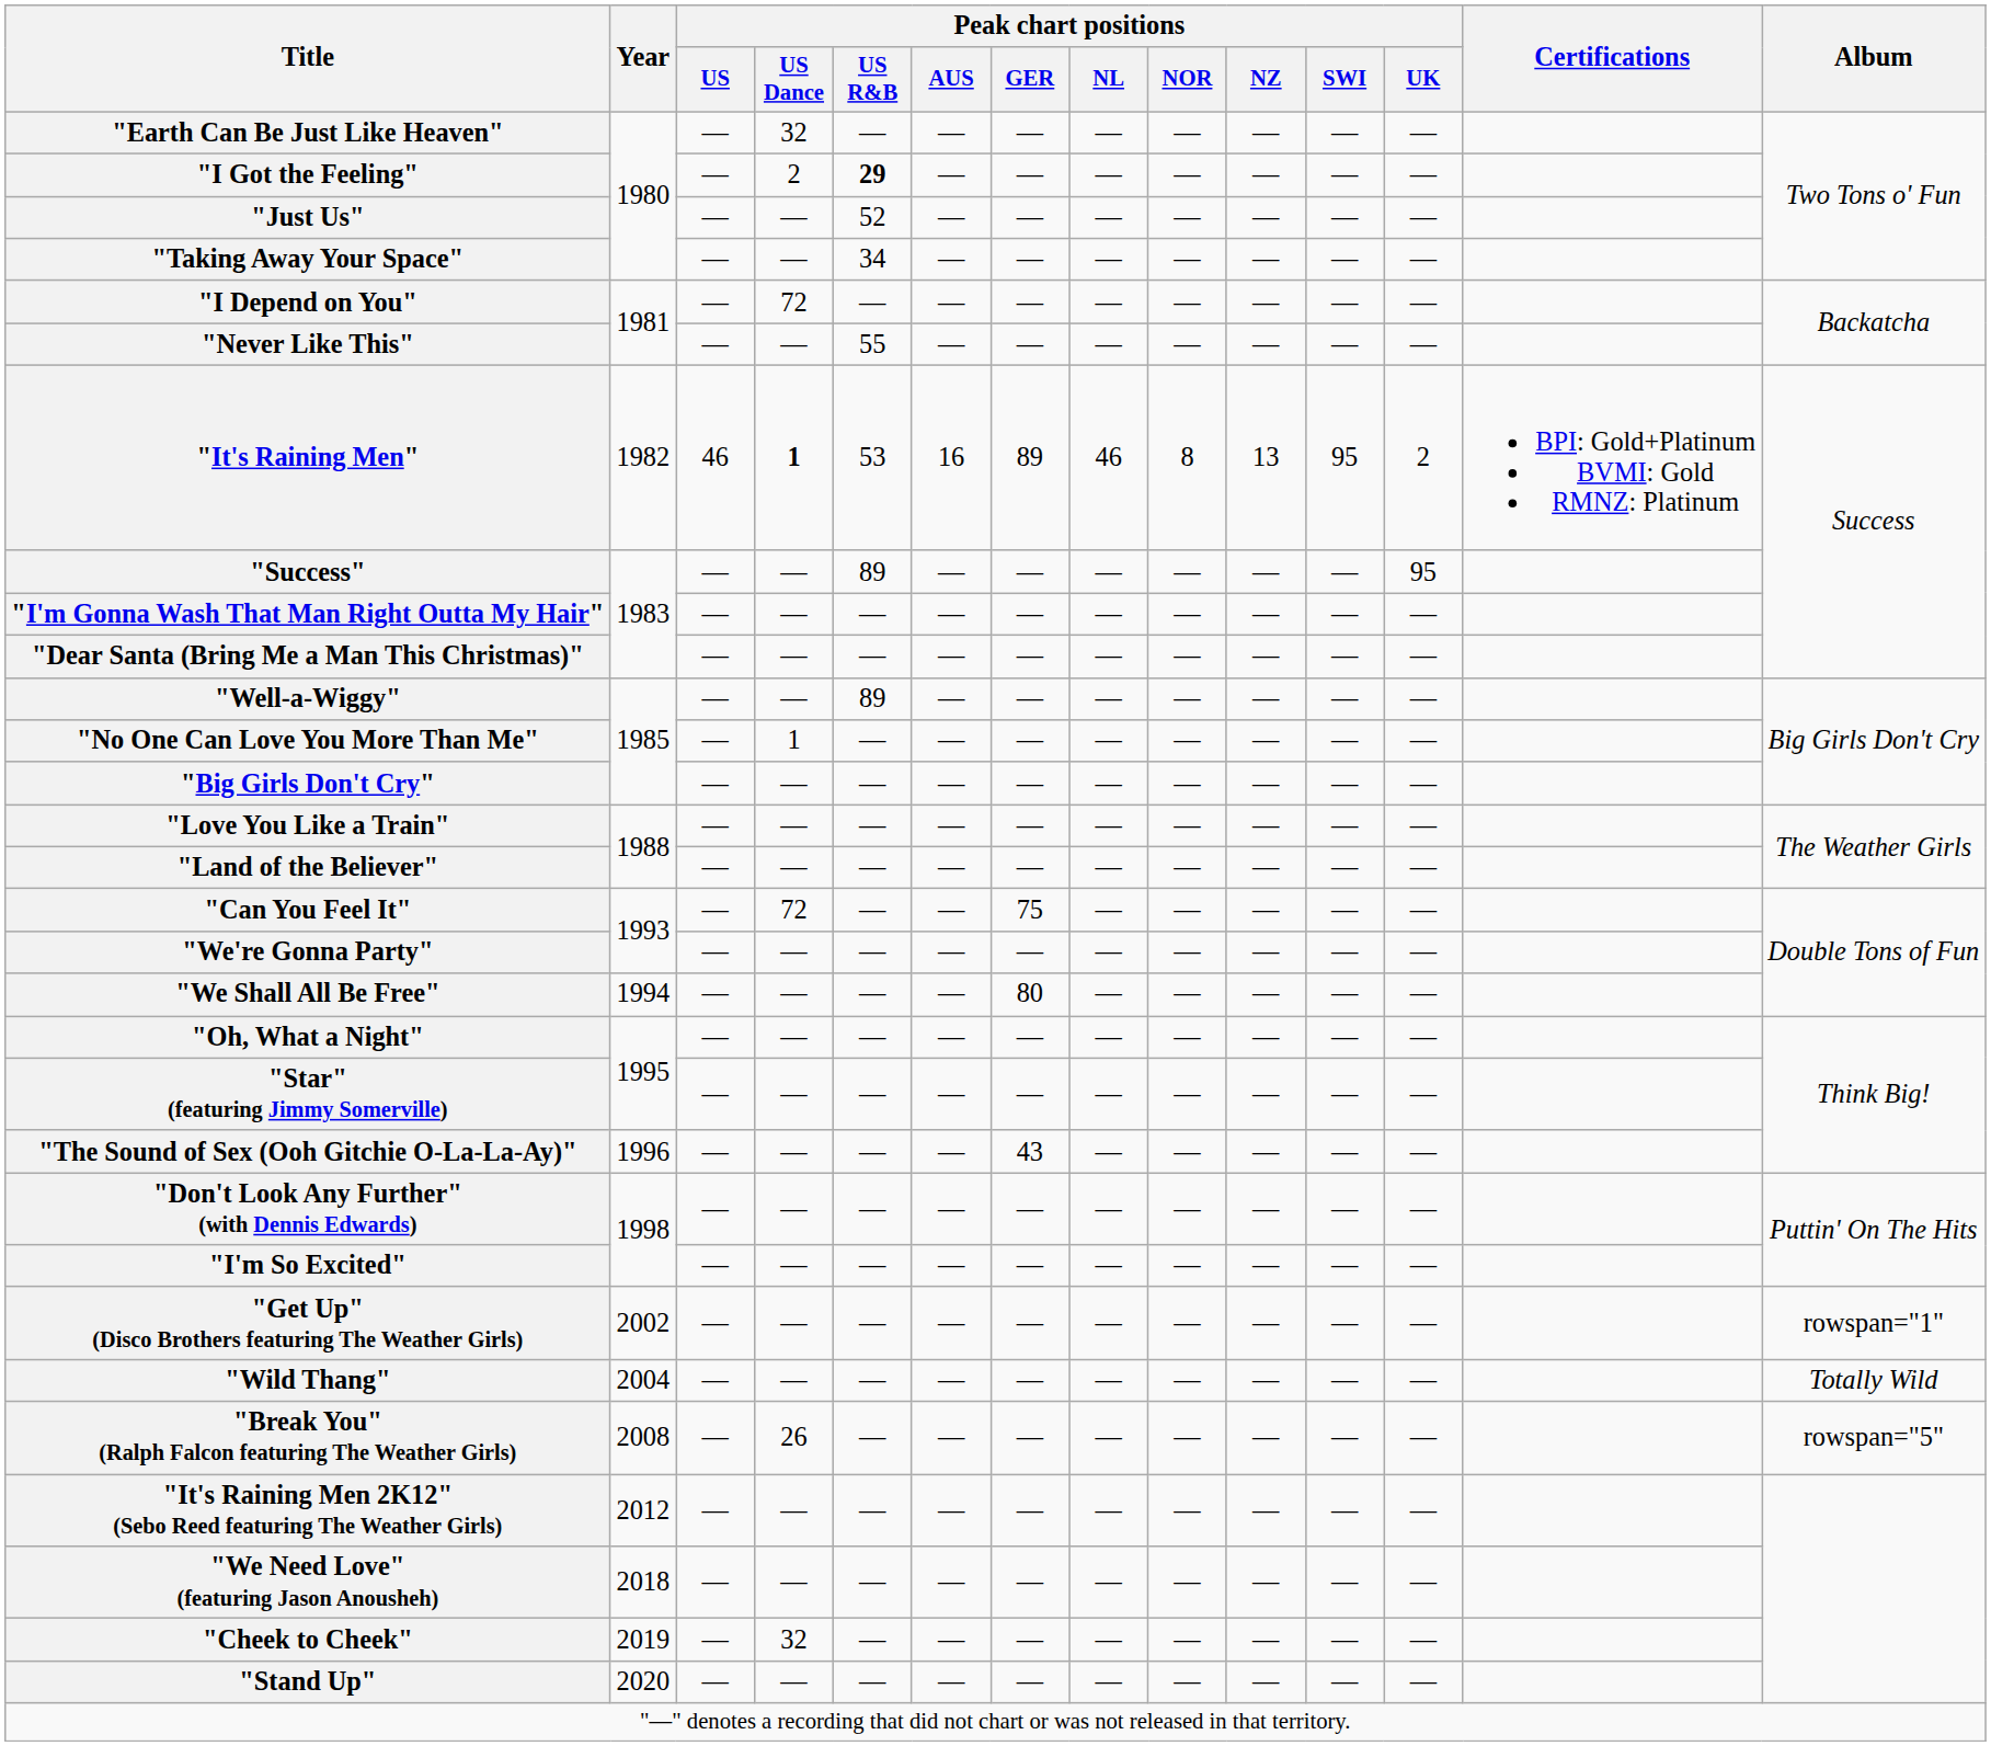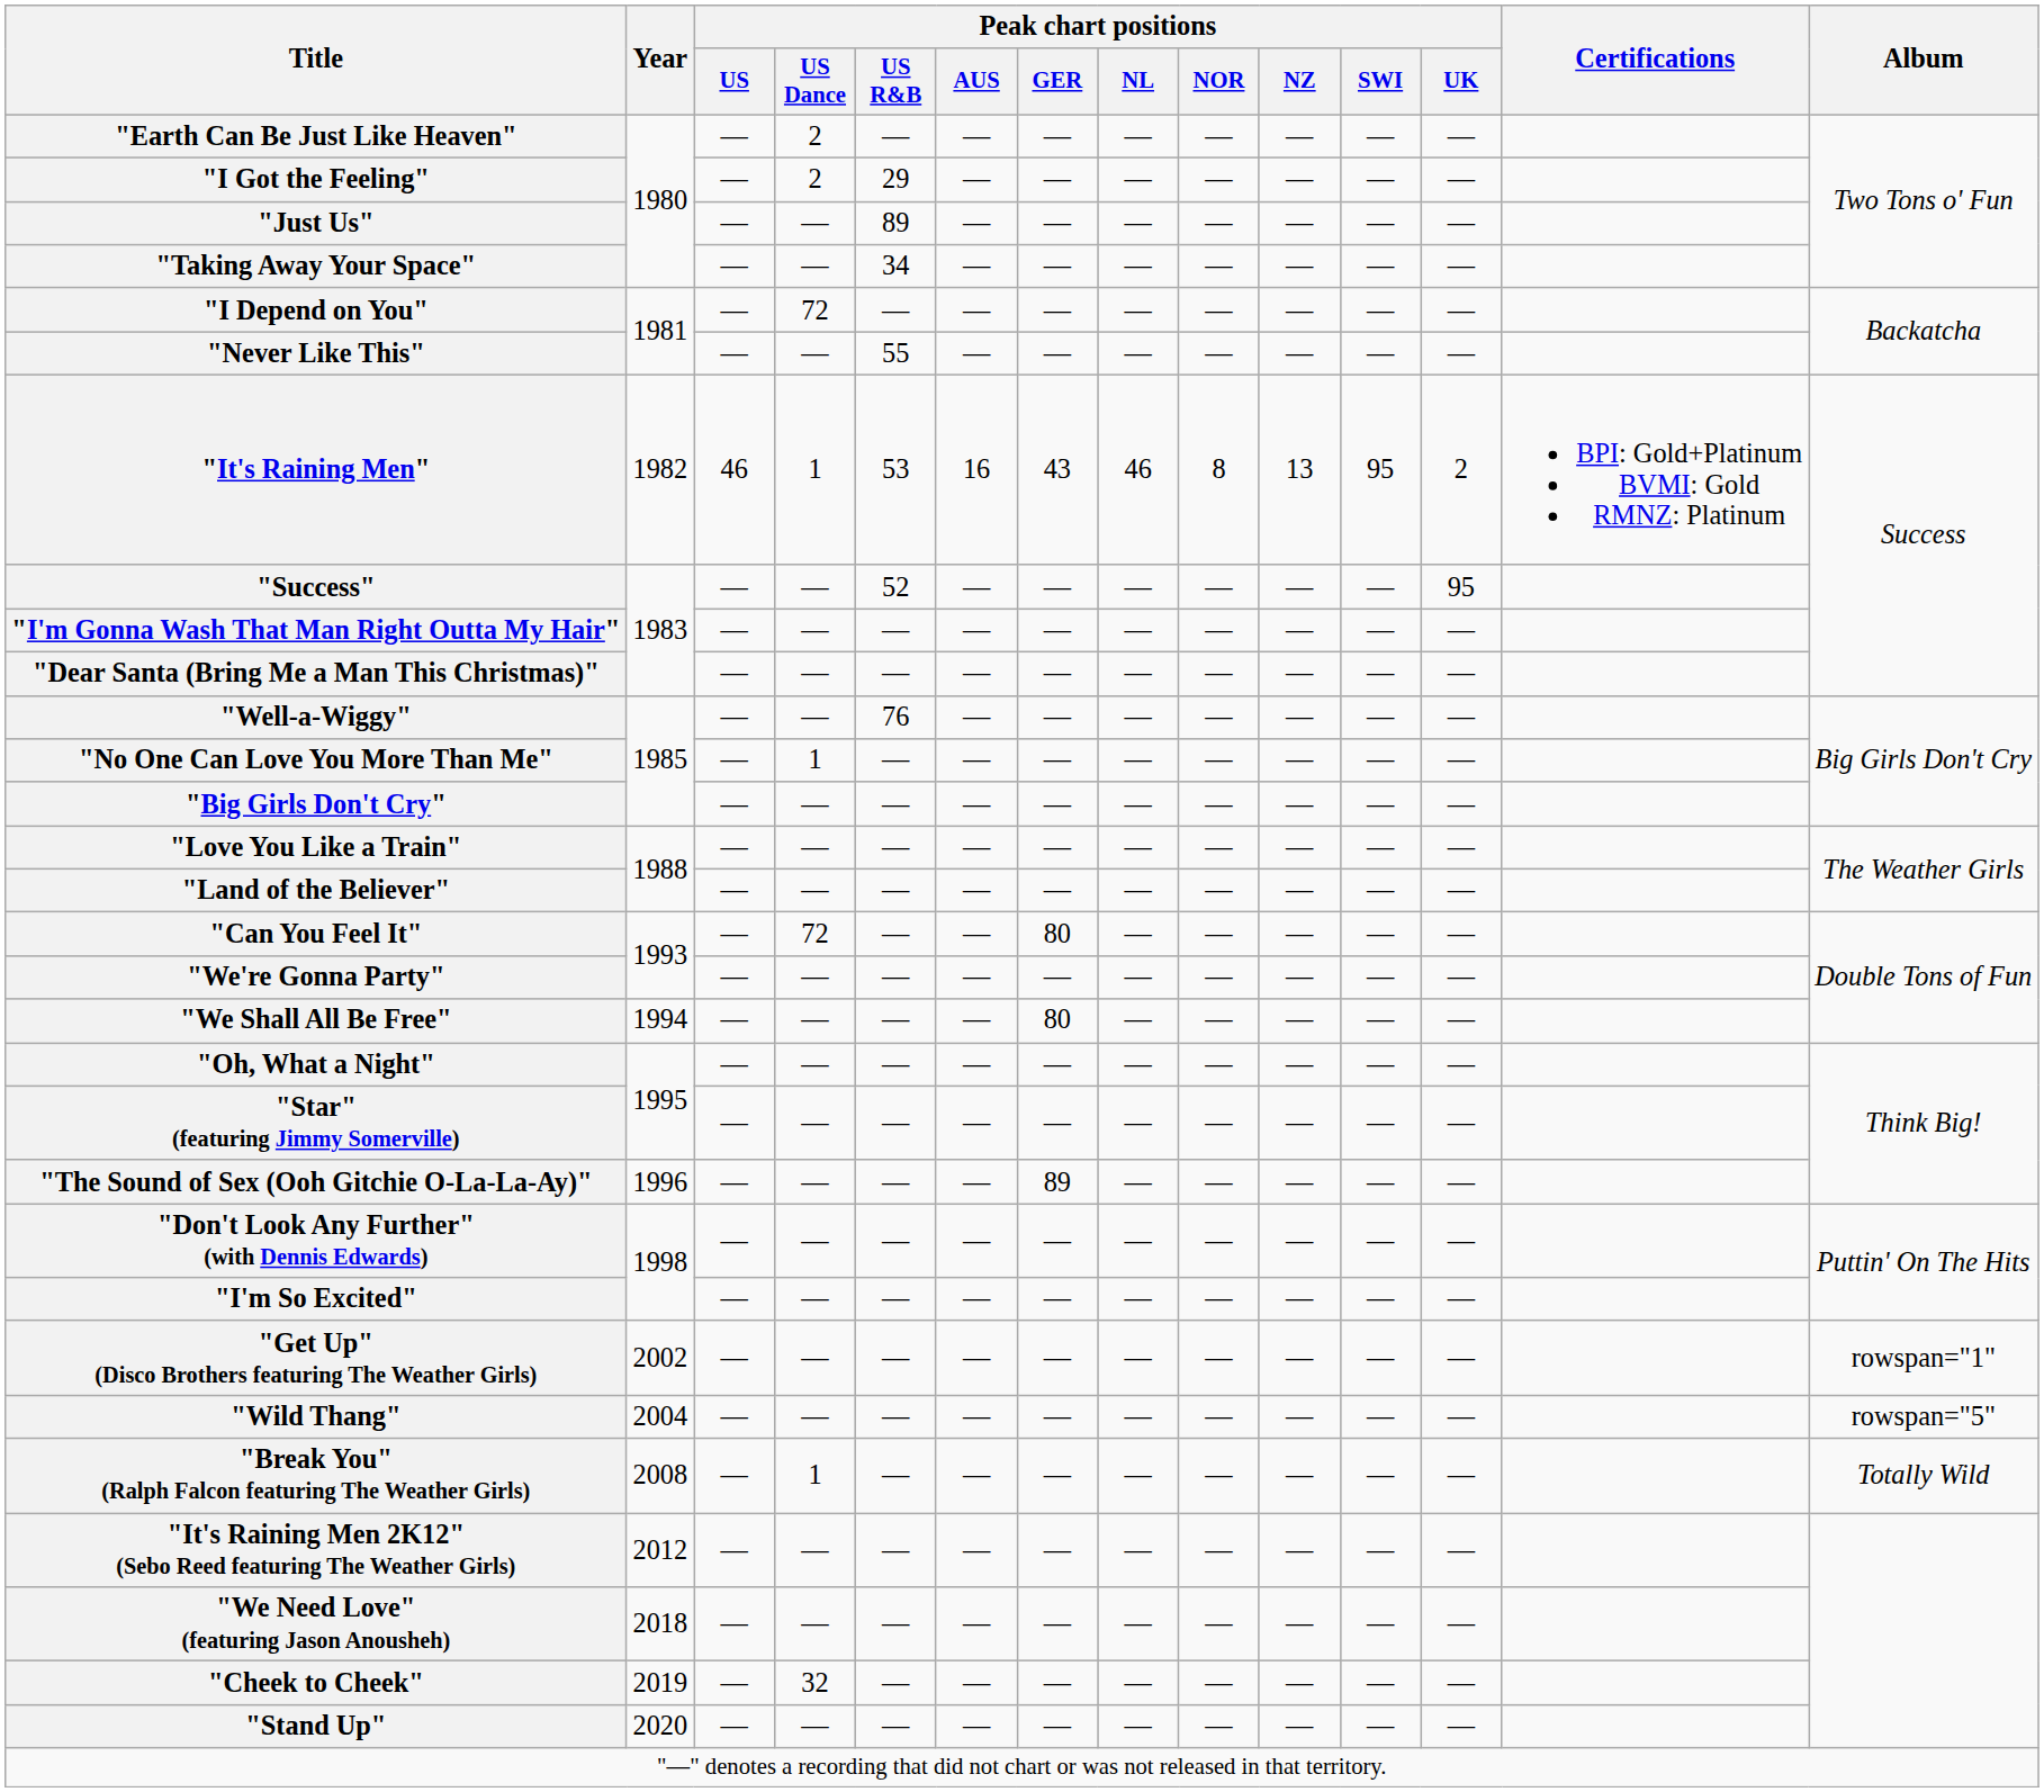"Earth Can Be Just Like Heaven" | Peak chart positions / US Dance: 32 -> 2
"I Got the Feeling" | Peak chart positions / US R&B: bold -> normal
"Just Us" | Peak chart positions / US R&B: 52 -> 89
"It's Raining Men" | Peak chart positions / US Dance: bold -> normal
"It's Raining Men" | Peak chart positions / GER: 89 -> 43
"Success" | Peak chart positions / US R&B: 89 -> 52
"Well-a-Wiggy" | Peak chart positions / US R&B: 89 -> 76
"Can You Feel It" | Peak chart positions / GER: 75 -> 80
"The Sound of Sex (Ooh Gitchie O-La-La-Ay)" | Peak chart positions / GER: 43 -> 89
"Wild Thang" | Album: Totally Wild -> rowspan="5"
"Break You" (Ralph Falcon featuring The Weather Girls) | Peak chart positions / US Dance: 26 -> 1
"Break You" (Ralph Falcon featuring The Weather Girls) | Album: rowspan="5" -> Totally Wild
